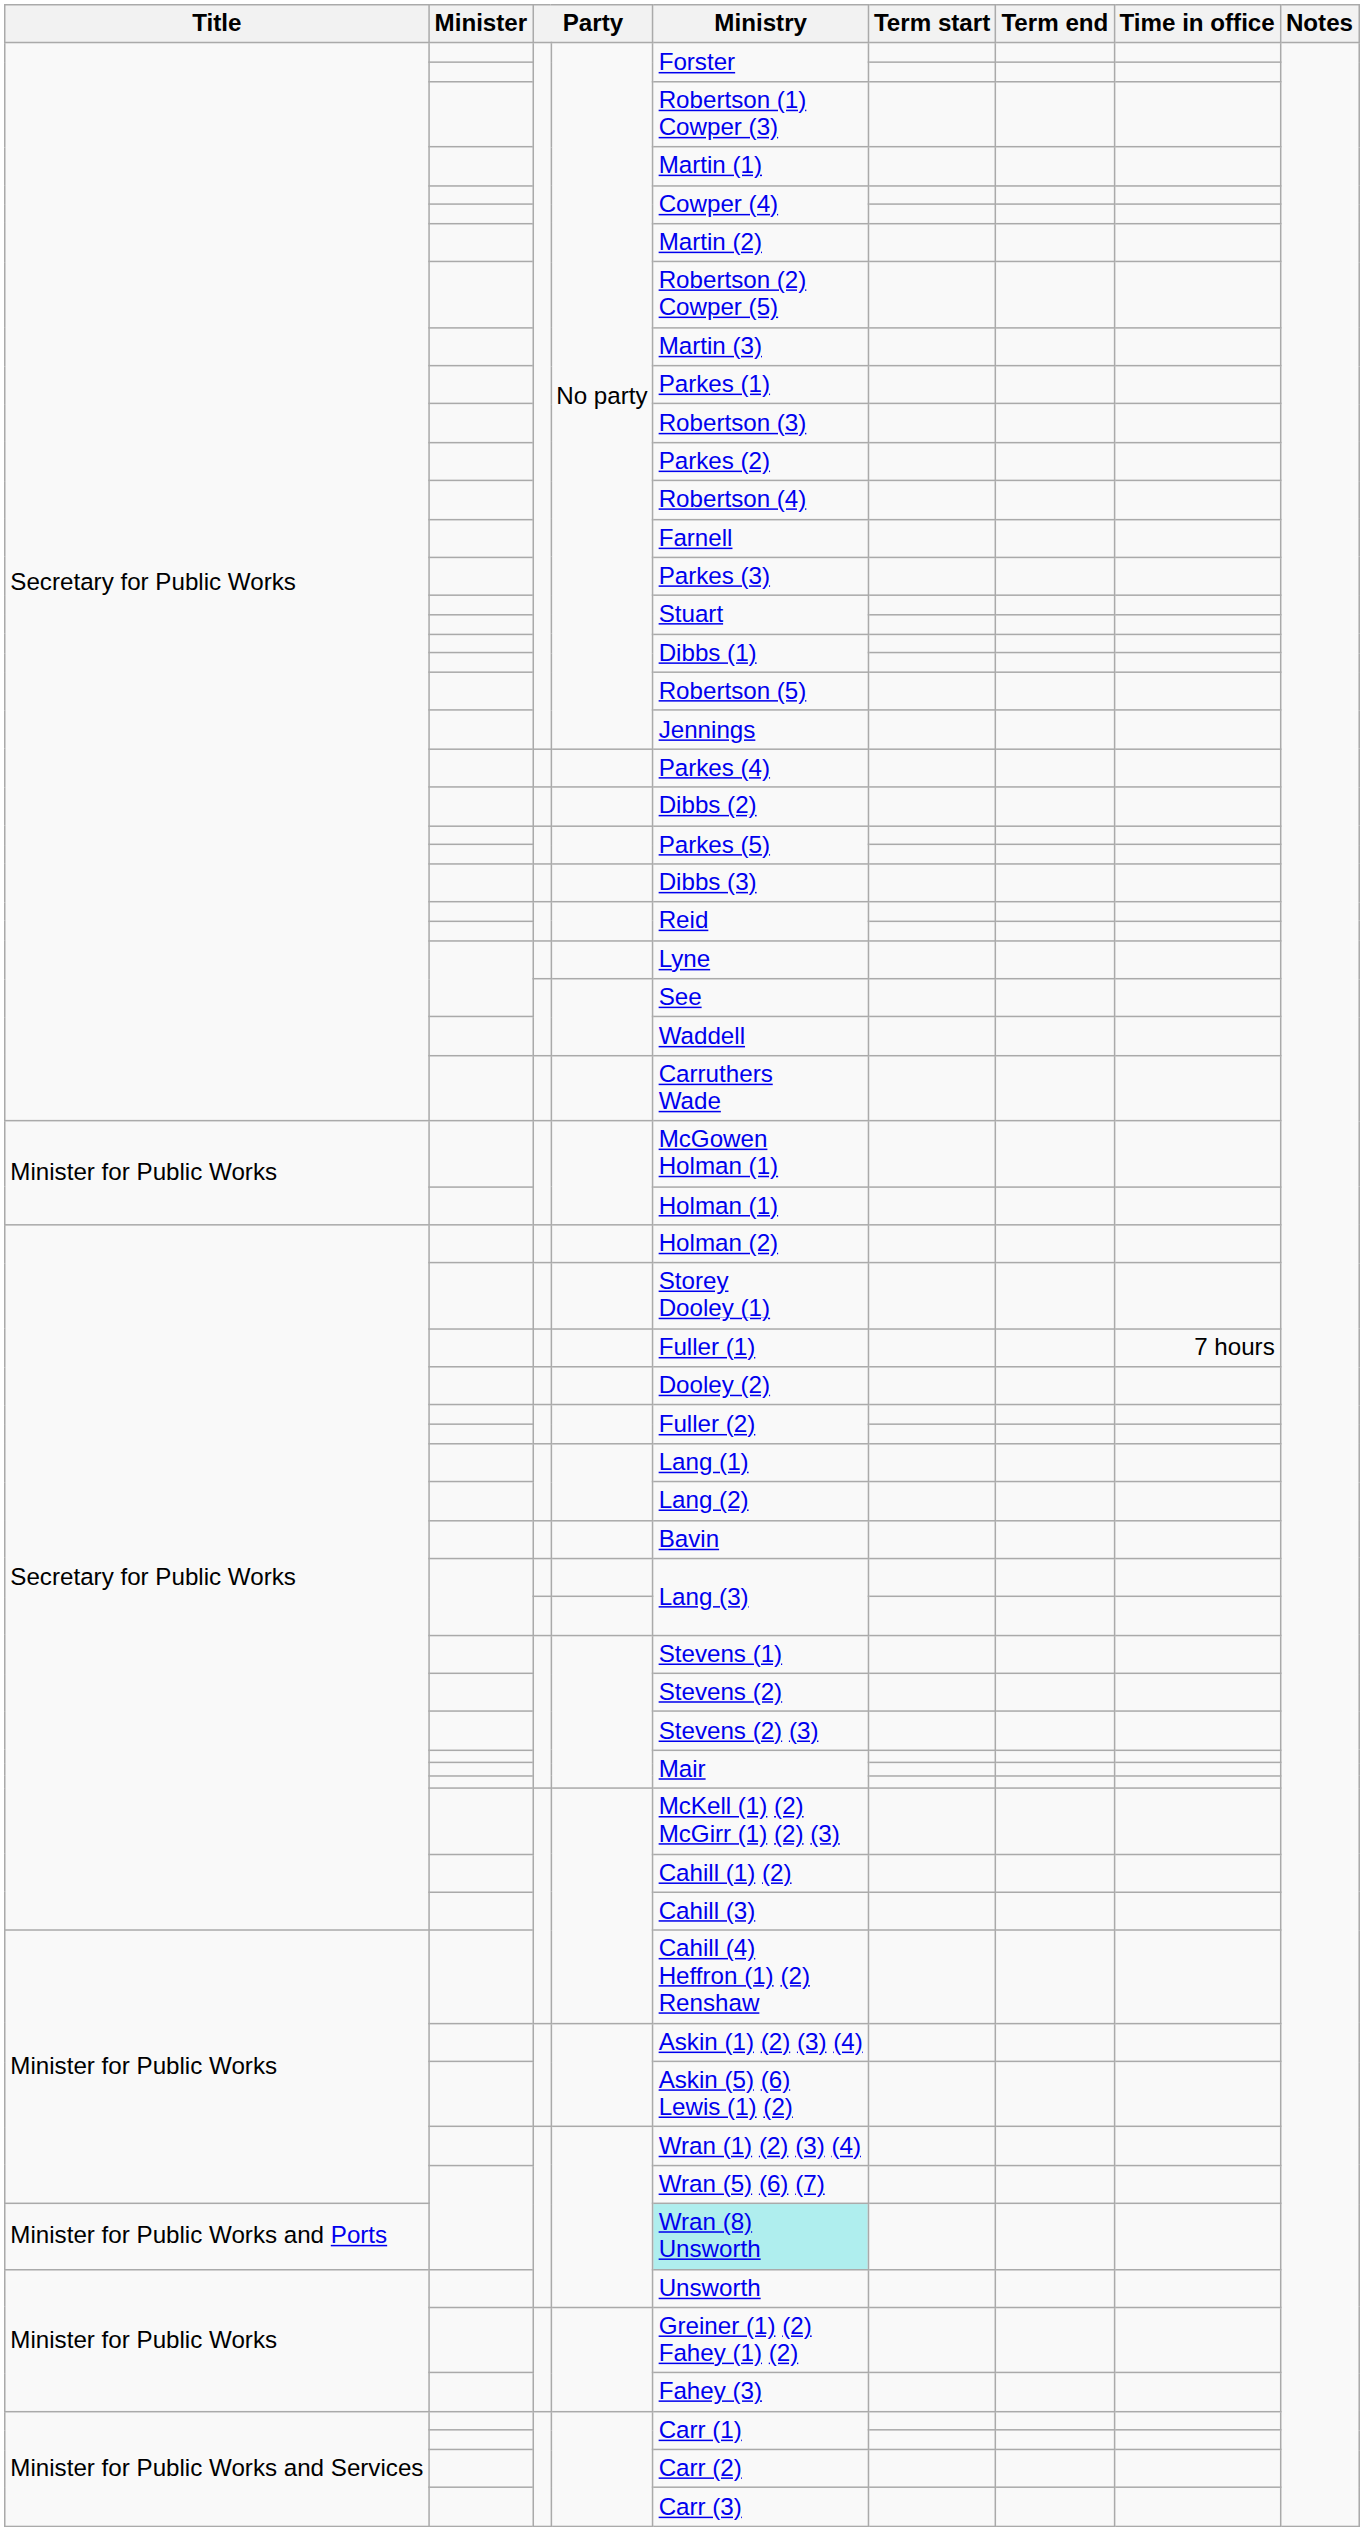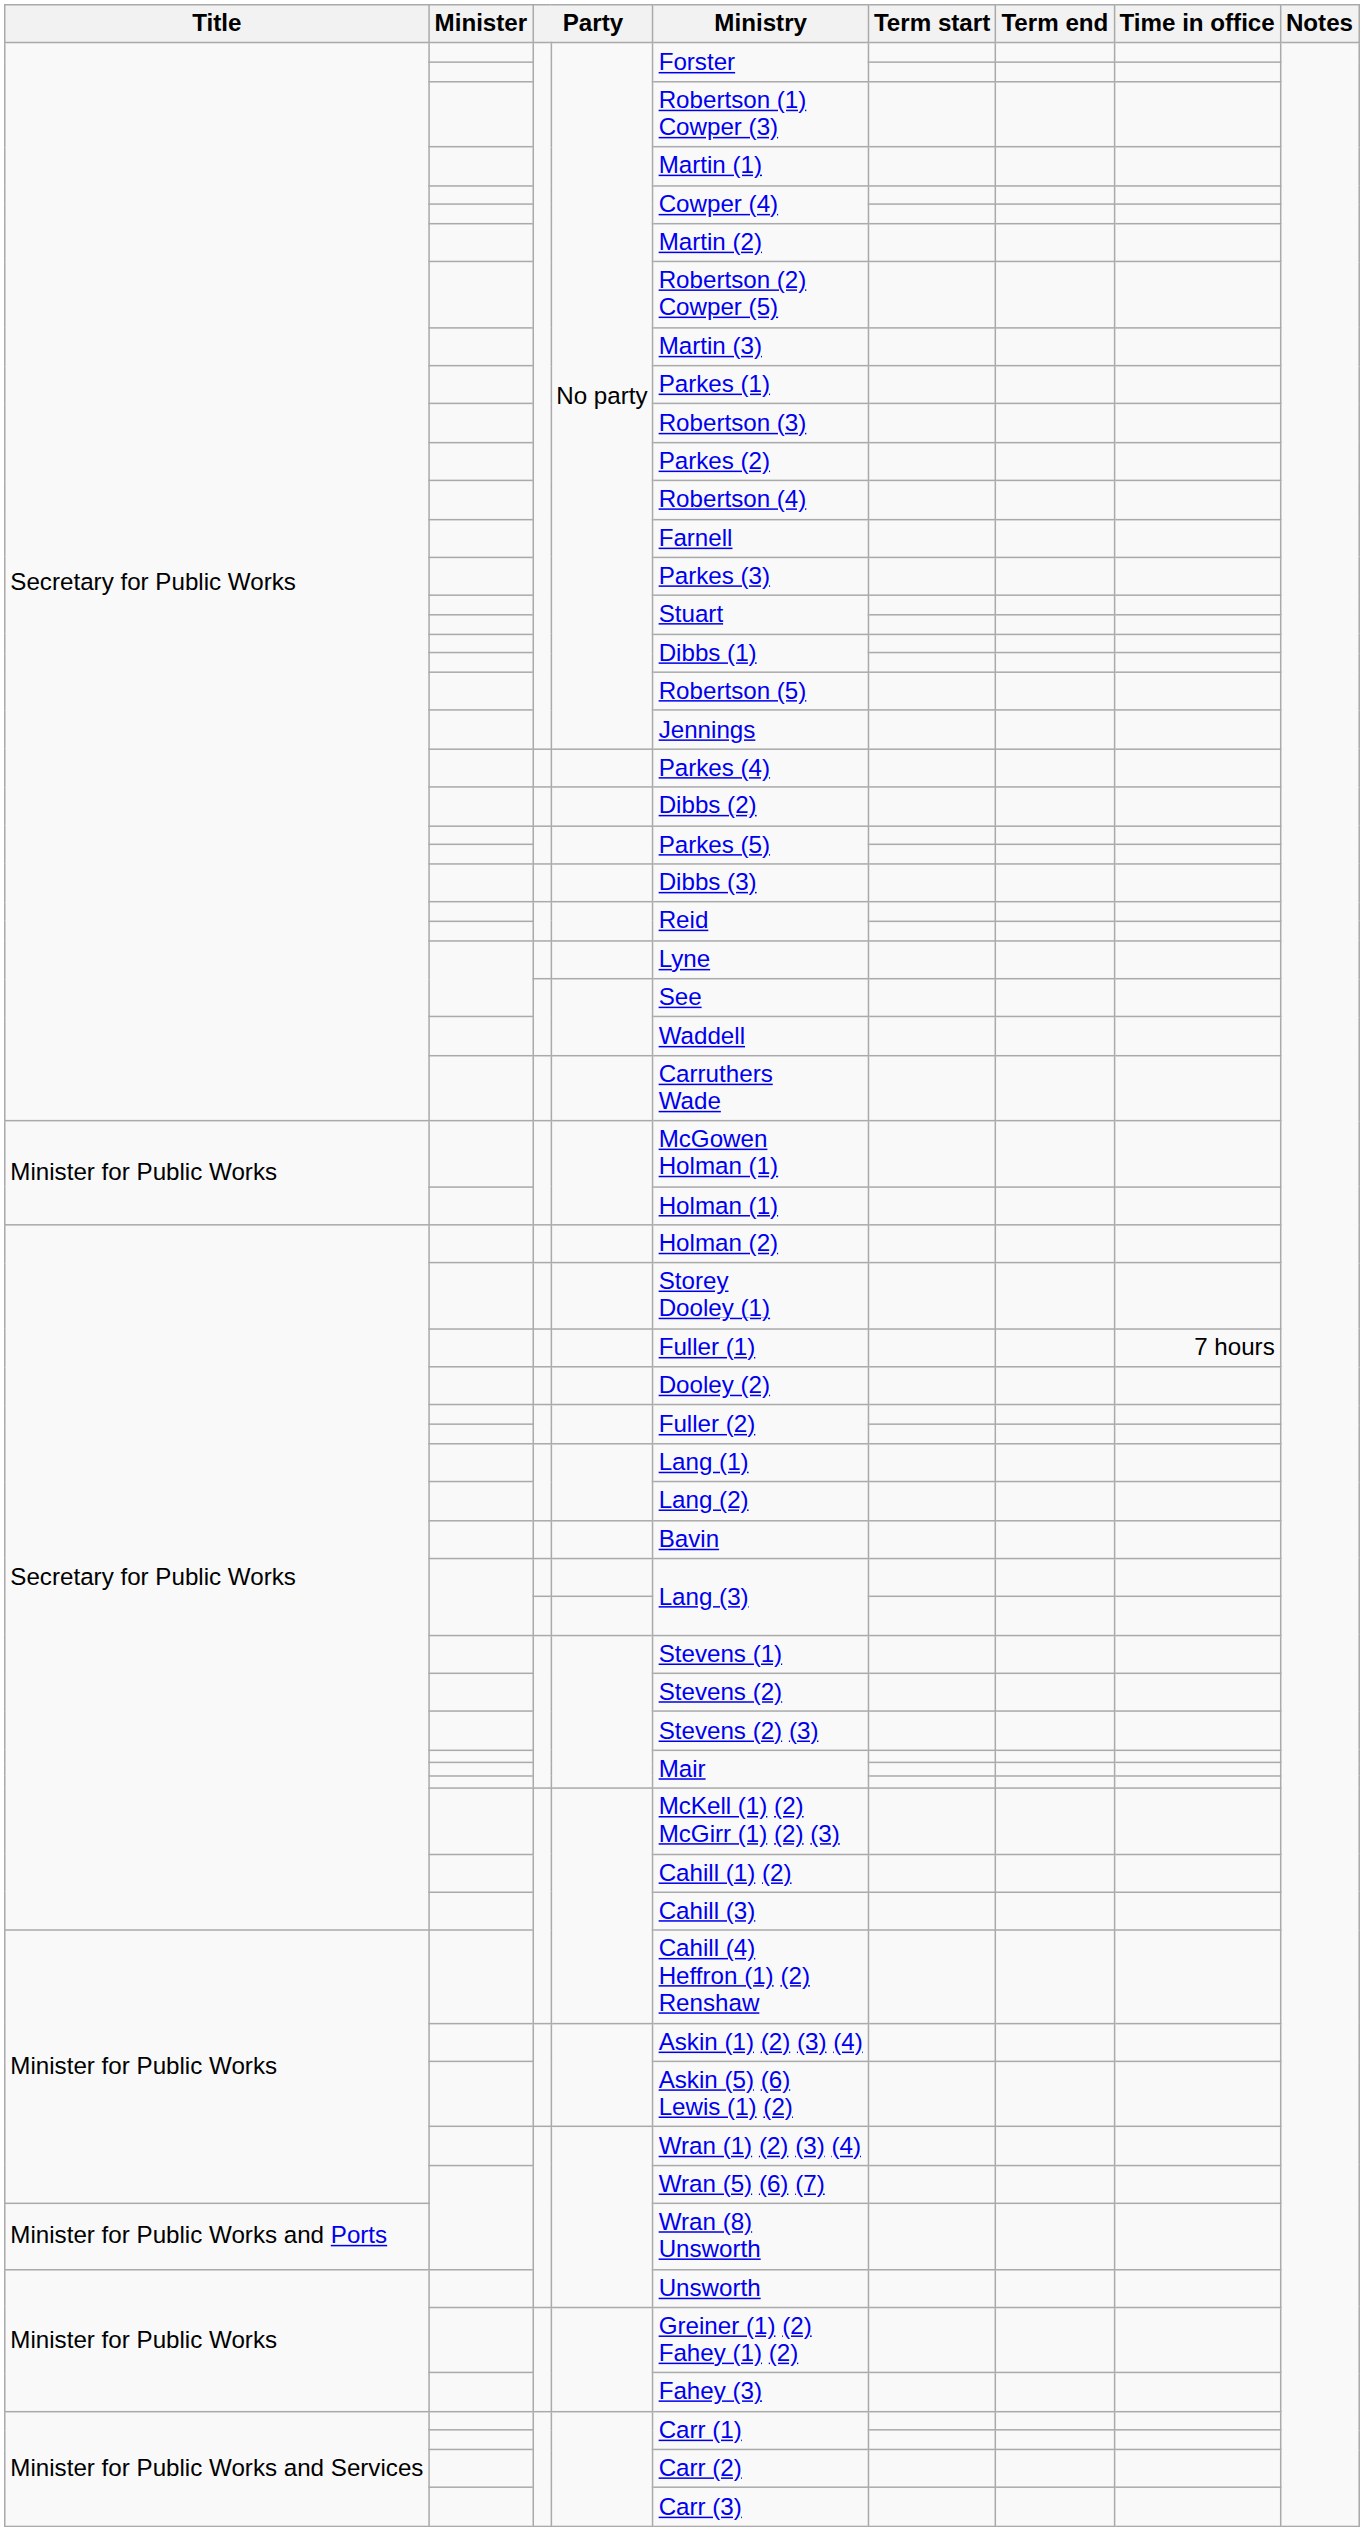Minister for Public Works and Ports | Ministry: paleturquoise background -> no background
